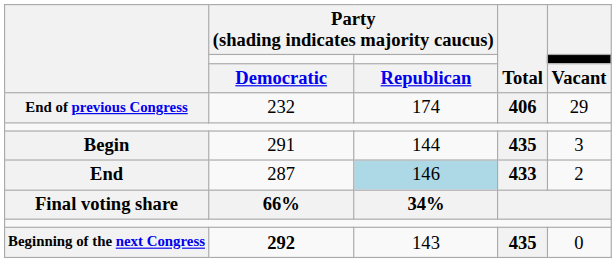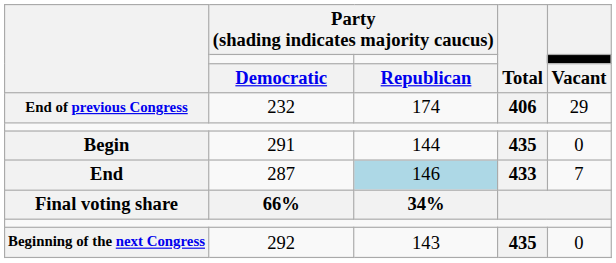Begin | column 5: 3 -> 0
End | column 5: 2 -> 7
Beginning of the next Congress | column 2: bold -> normal
